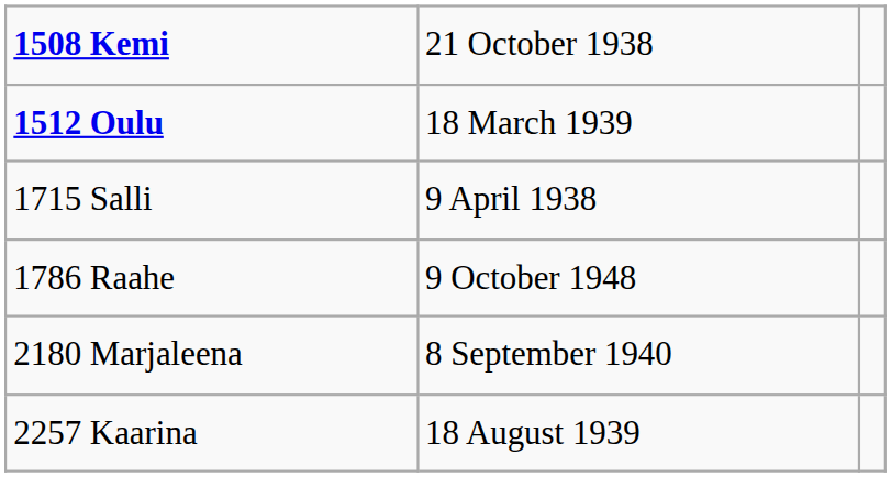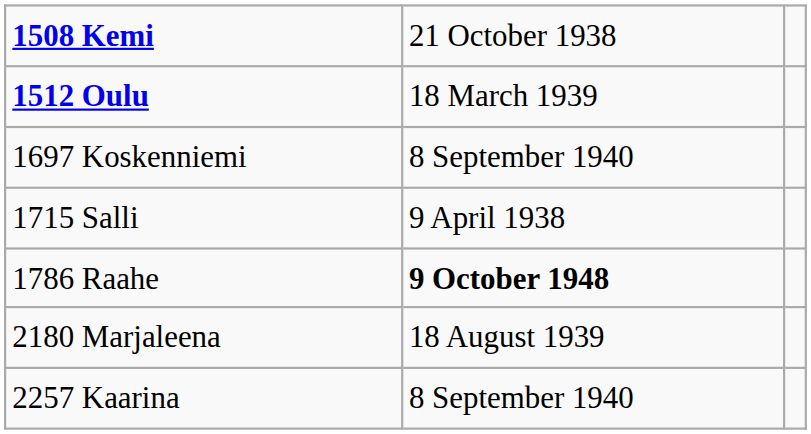+ row: 1697 Koskenniemi | 8 September 1940
1786 Raahe | column 2: normal -> bold
2180 Marjaleena | column 2: 8 September 1940 -> 18 August 1939
2257 Kaarina | column 2: 18 August 1939 -> 8 September 1940
